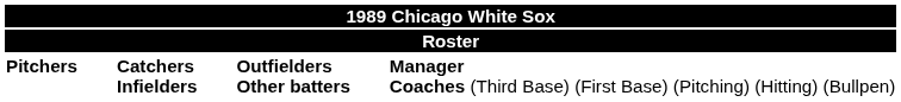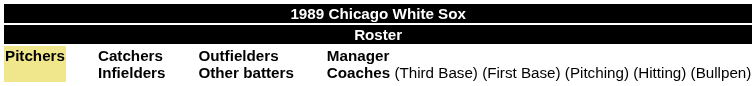Pitchers | column 1: no background -> khaki background
